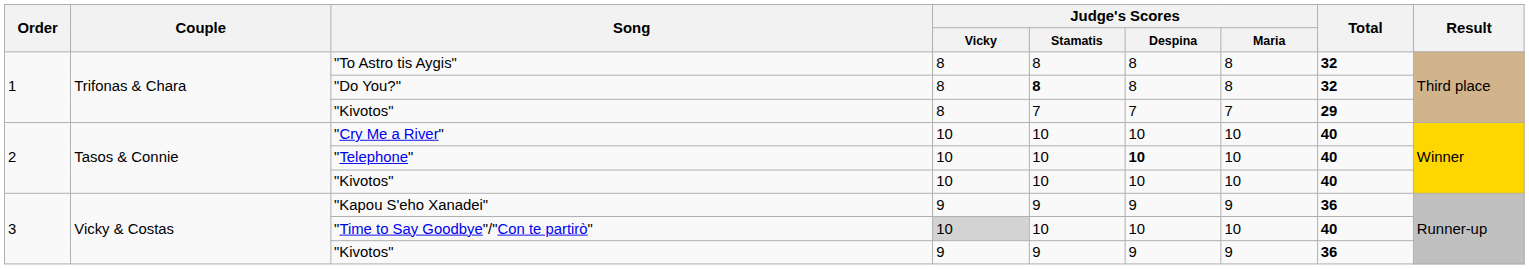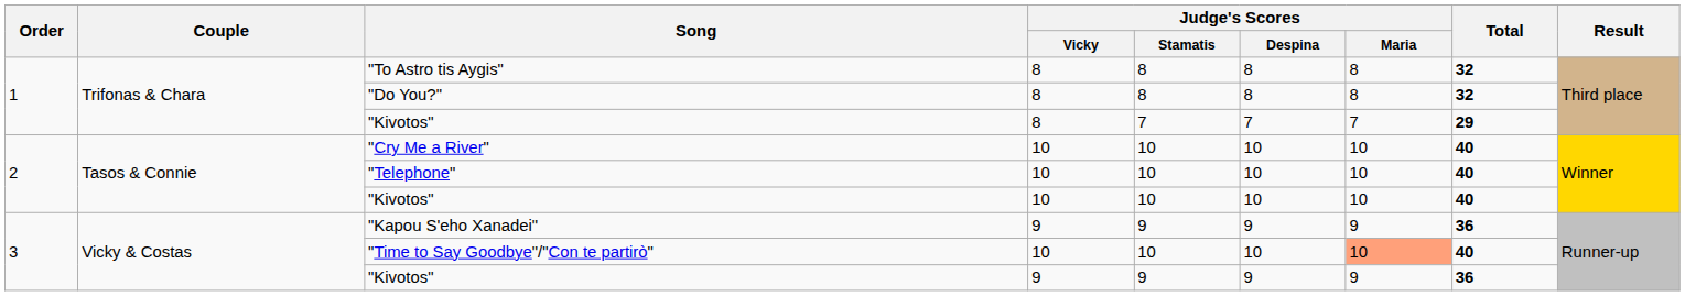"Do You?" | Judge's Scores / Stamatis: bold -> normal
"Telephone" | Judge's Scores / Despina: bold -> normal
"Time to Say Goodbye"/"Con te partirò" | Judge's Scores / Vicky: lightgrey background -> no background
"Time to Say Goodbye"/"Con te partirò" | Judge's Scores / Maria: no background -> lightsalmon background
